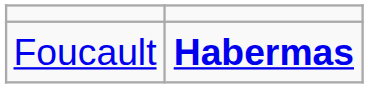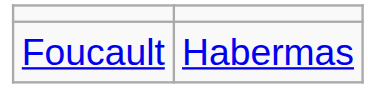Foucault | column 2: bold -> normal
